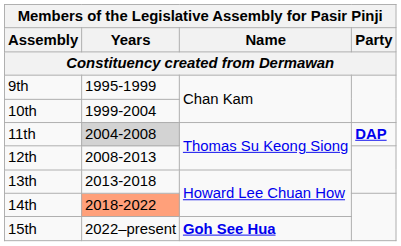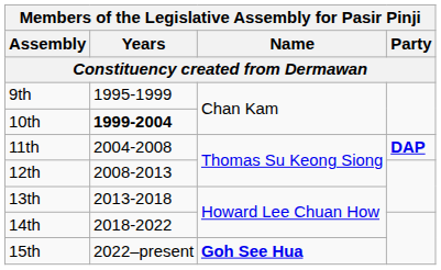10th | Years: normal -> bold
11th | Years: lightgrey background -> no background
14th | Years: lightsalmon background -> no background
